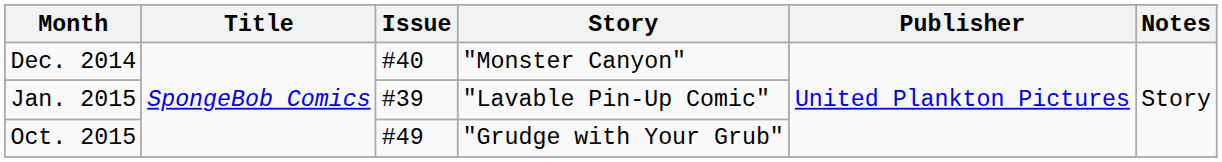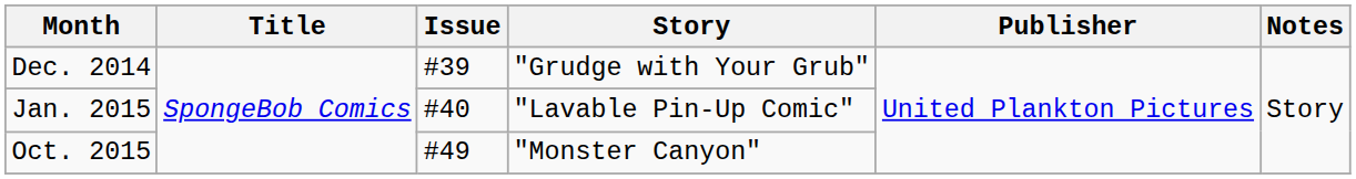Dec. 2014 | Issue: #40 -> #39
Dec. 2014 | Story: "Monster Canyon" -> "Grudge with Your Grub"
Jan. 2015 | Issue: #39 -> #40
Oct. 2015 | Story: "Grudge with Your Grub" -> "Monster Canyon"
